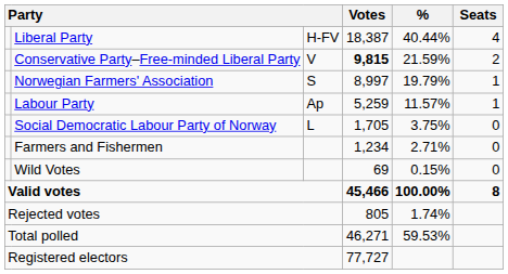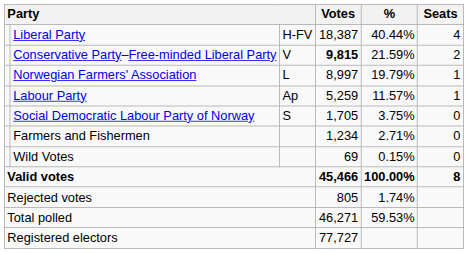Norwegian Farmers' Association | column 3: S -> L
Social Democratic Labour Party of Norway | column 3: L -> S
